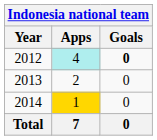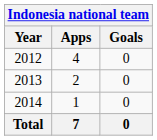2012 | Apps: paleturquoise background -> no background
2012 | Goals: bold -> normal
2014 | Apps: gold background -> no background
